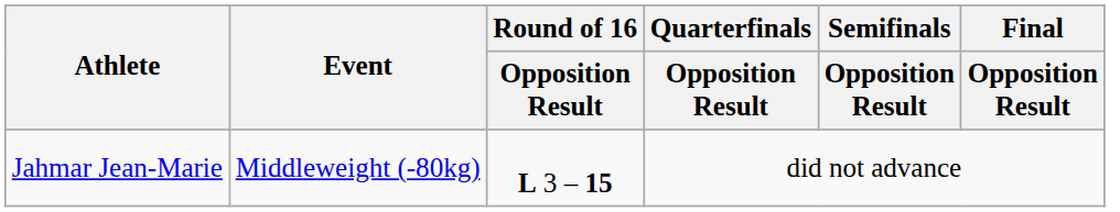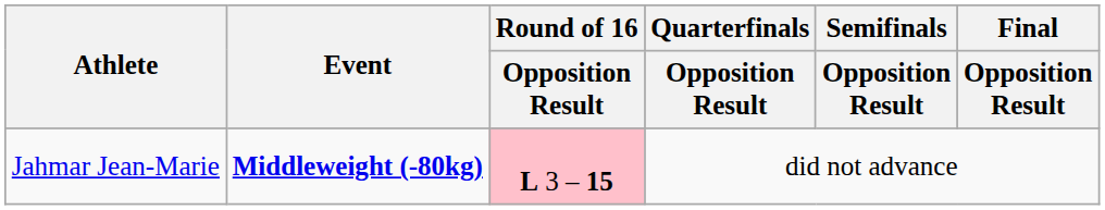Jahmar Jean-Marie | Event: normal -> bold
Jahmar Jean-Marie | Round of 16 / Opposition Result: no background -> pink background
